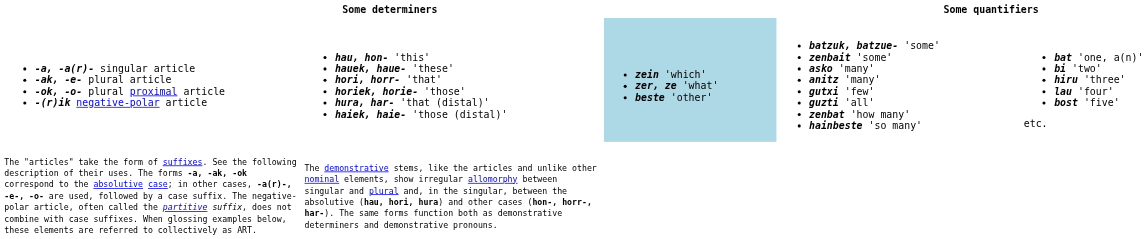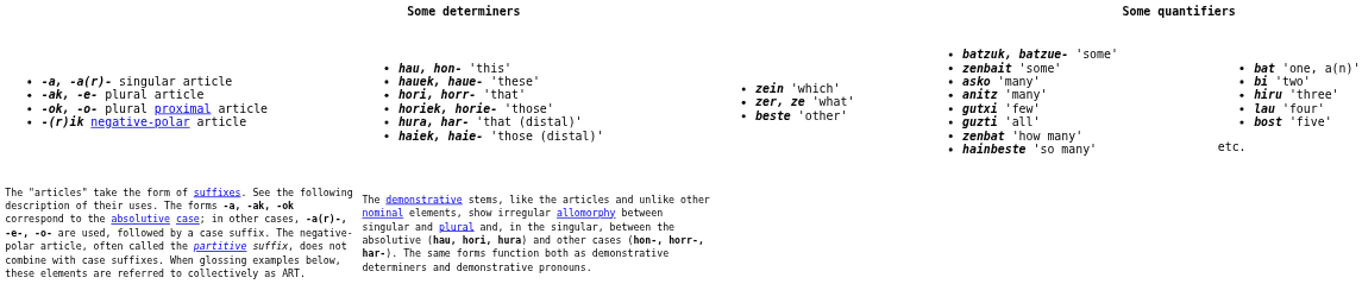row 2 | column 3: lightblue background -> no background
